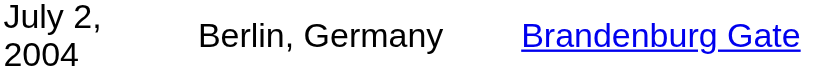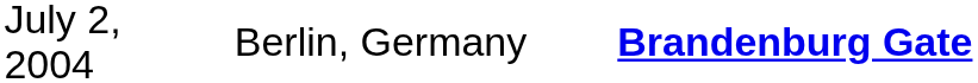July 2, 2004 | column 3: normal -> bold
